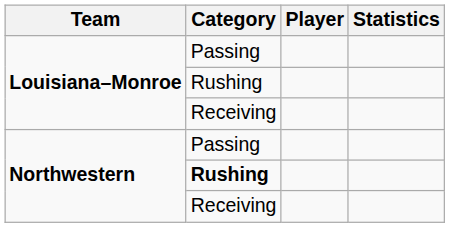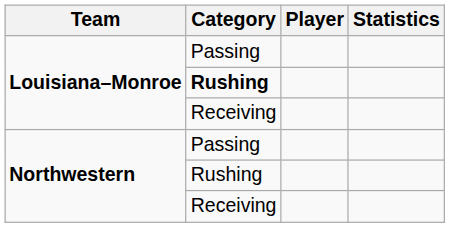Louisiana–Monroe / Rushing | Category: normal -> bold
Northwestern / Rushing | Category: bold -> normal
